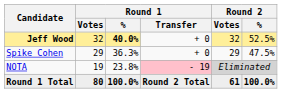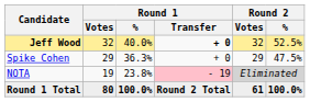Jeff Wood | Round 1 / %: bold -> normal
Jeff Wood | Round 1 / Transfer: normal -> bold
